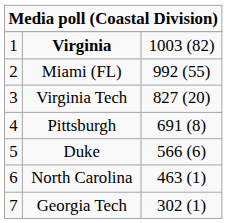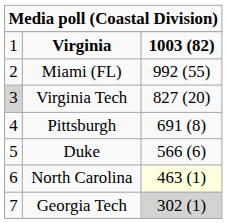Virginia | column 3: normal -> bold
Virginia Tech | column 1: no background -> lightgrey background
North Carolina | column 3: no background -> lightyellow background
Georgia Tech | column 3: no background -> lightgrey background
